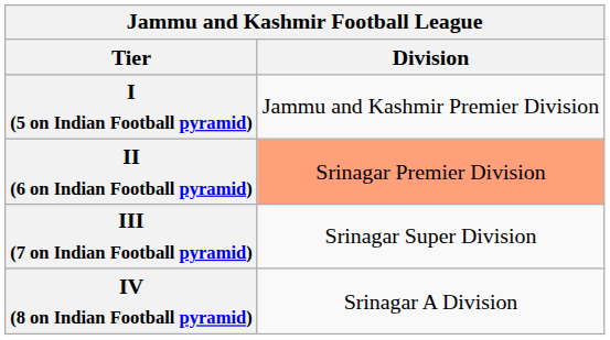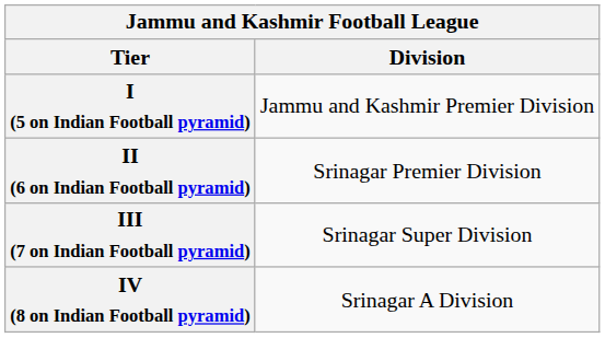II (6 on Indian Football pyramid) | Division: lightsalmon background -> no background
